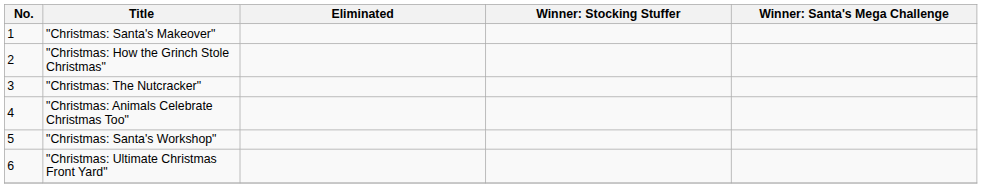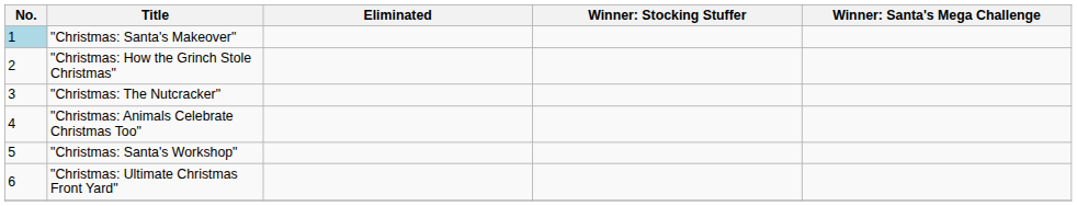"Christmas: Santa's Makeover" | No.: no background -> lightblue background
